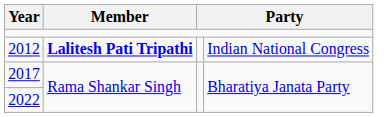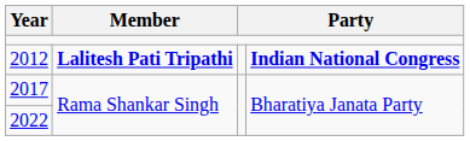2012 | column 4: normal -> bold
